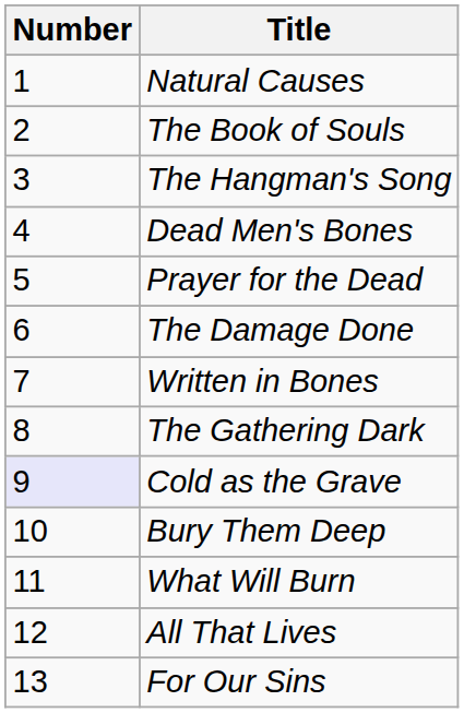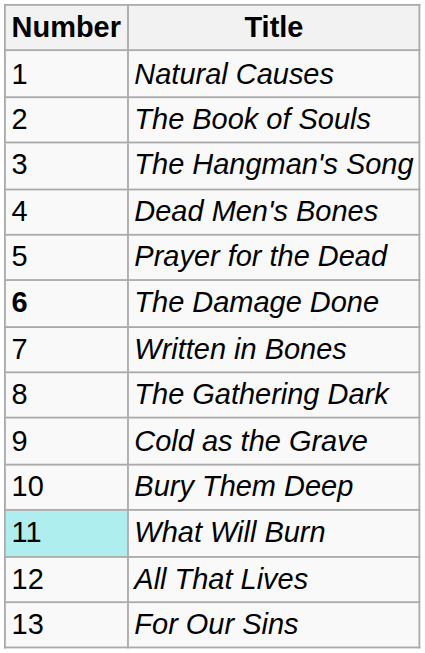The Damage Done | Number: normal -> bold
Cold as the Grave | Number: lavender background -> no background
What Will Burn | Number: no background -> paleturquoise background
